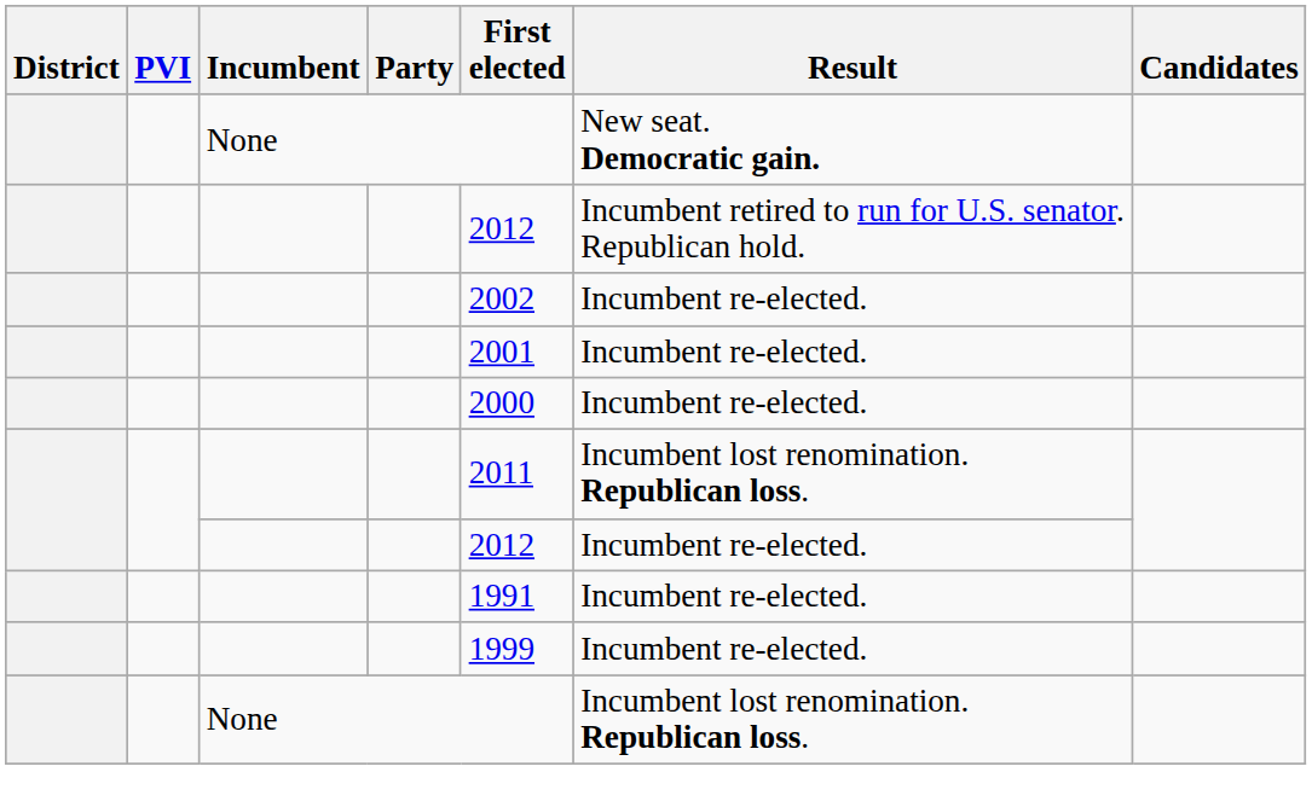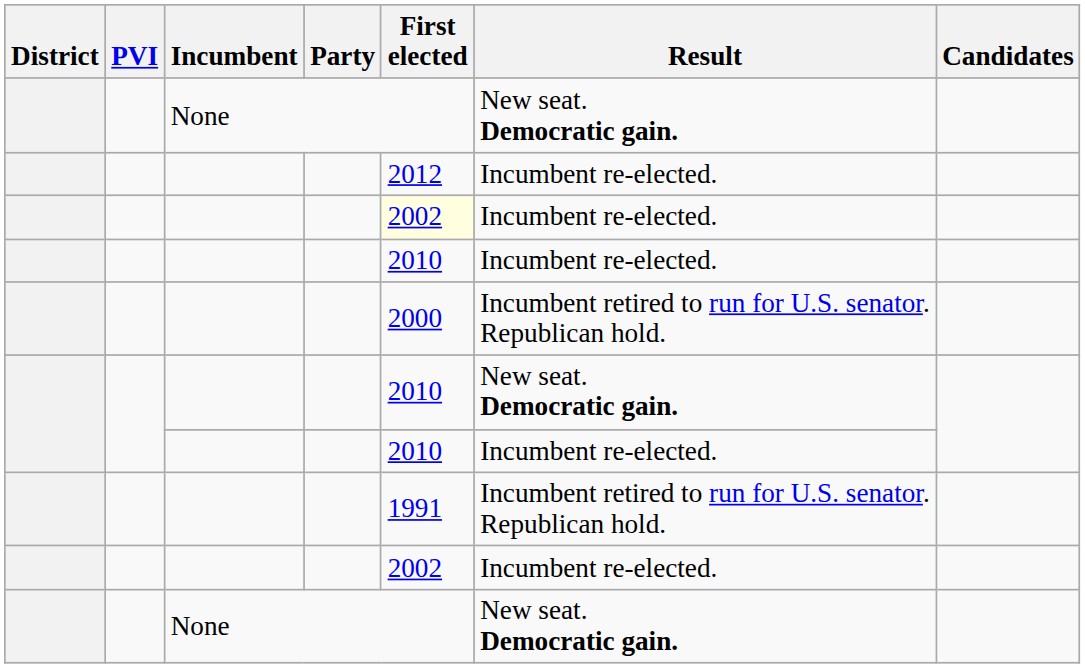row 3 | Result: Incumbent retired to run for U.S. senator. Republican hold. -> Incumbent re-elected.
row 4 | First elected: no background -> lightyellow background
row 5 | First elected: 2001 -> 2010
row 6 | Result: Incumbent re-elected. -> Incumbent retired to run for U.S. senator. Republican hold.
row 7 | First elected: 2011 -> 2010
row 7 | Result: Incumbent lost renomination. Republican loss. -> New seat. Democratic gain.
row 8 | First elected: 2012 -> 2010
row 9 | Result: Incumbent re-elected. -> Incumbent retired to run for U.S. senator. Republican hold.
row 10 | First elected: 1999 -> 2002
row 11 | Result: Incumbent lost renomination. Republican loss. -> New seat. Democratic gain.
